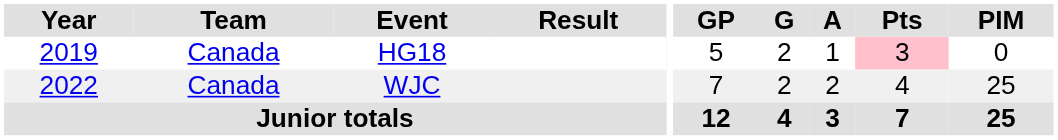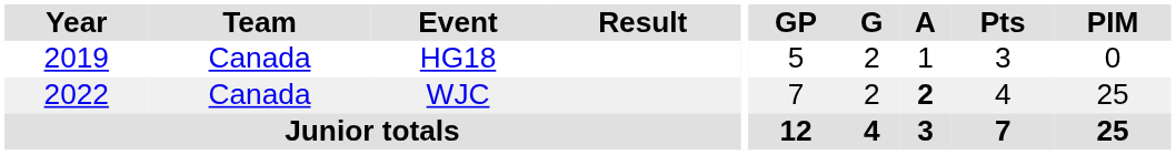HG18 | Pts: pink background -> no background
WJC | A: normal -> bold
